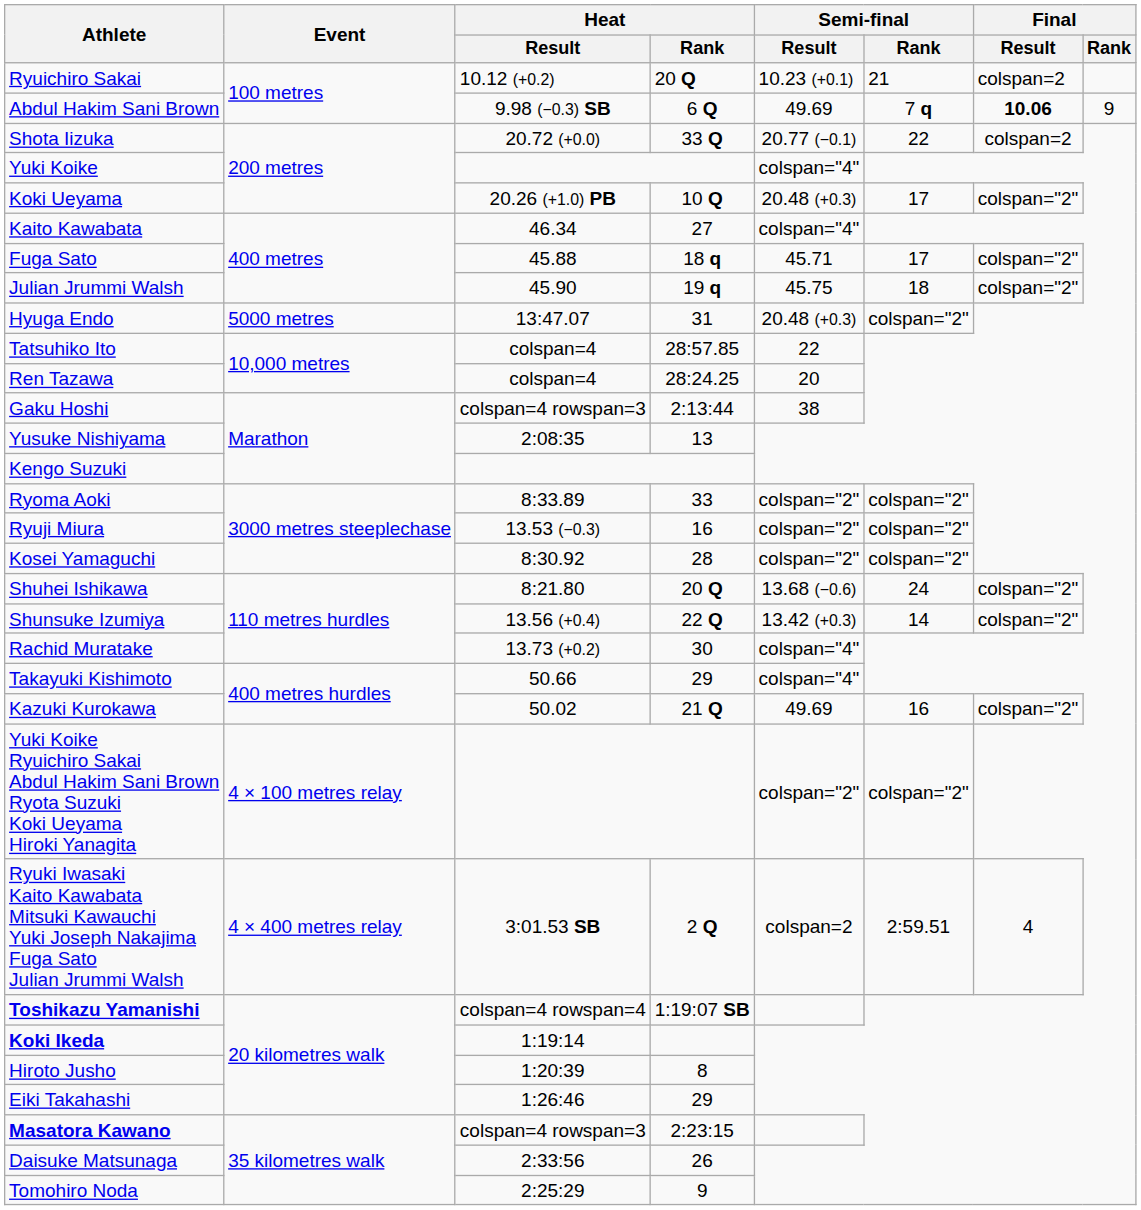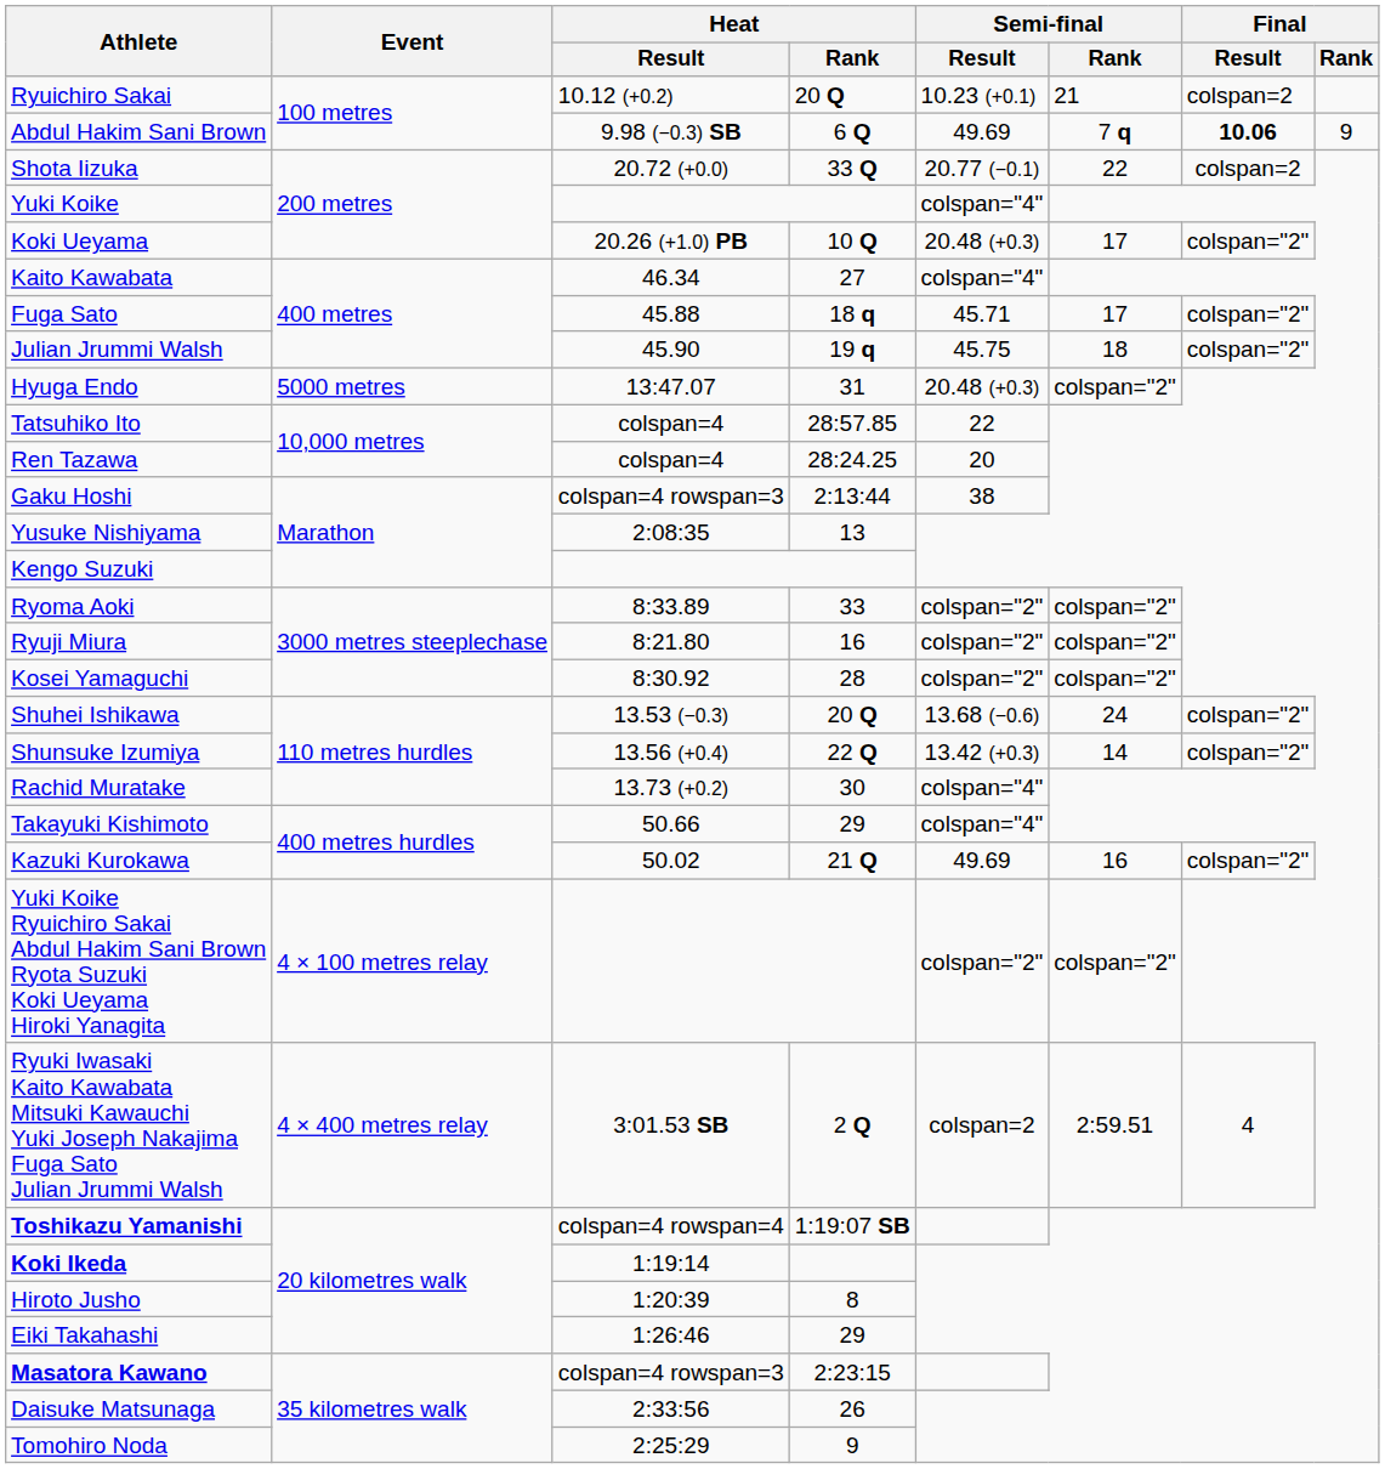Ryuji Miura | Heat / Result: 13.53 (−0.3) -> 8:21.80
Shuhei Ishikawa | Heat / Result: 8:21.80 -> 13.53 (−0.3)
